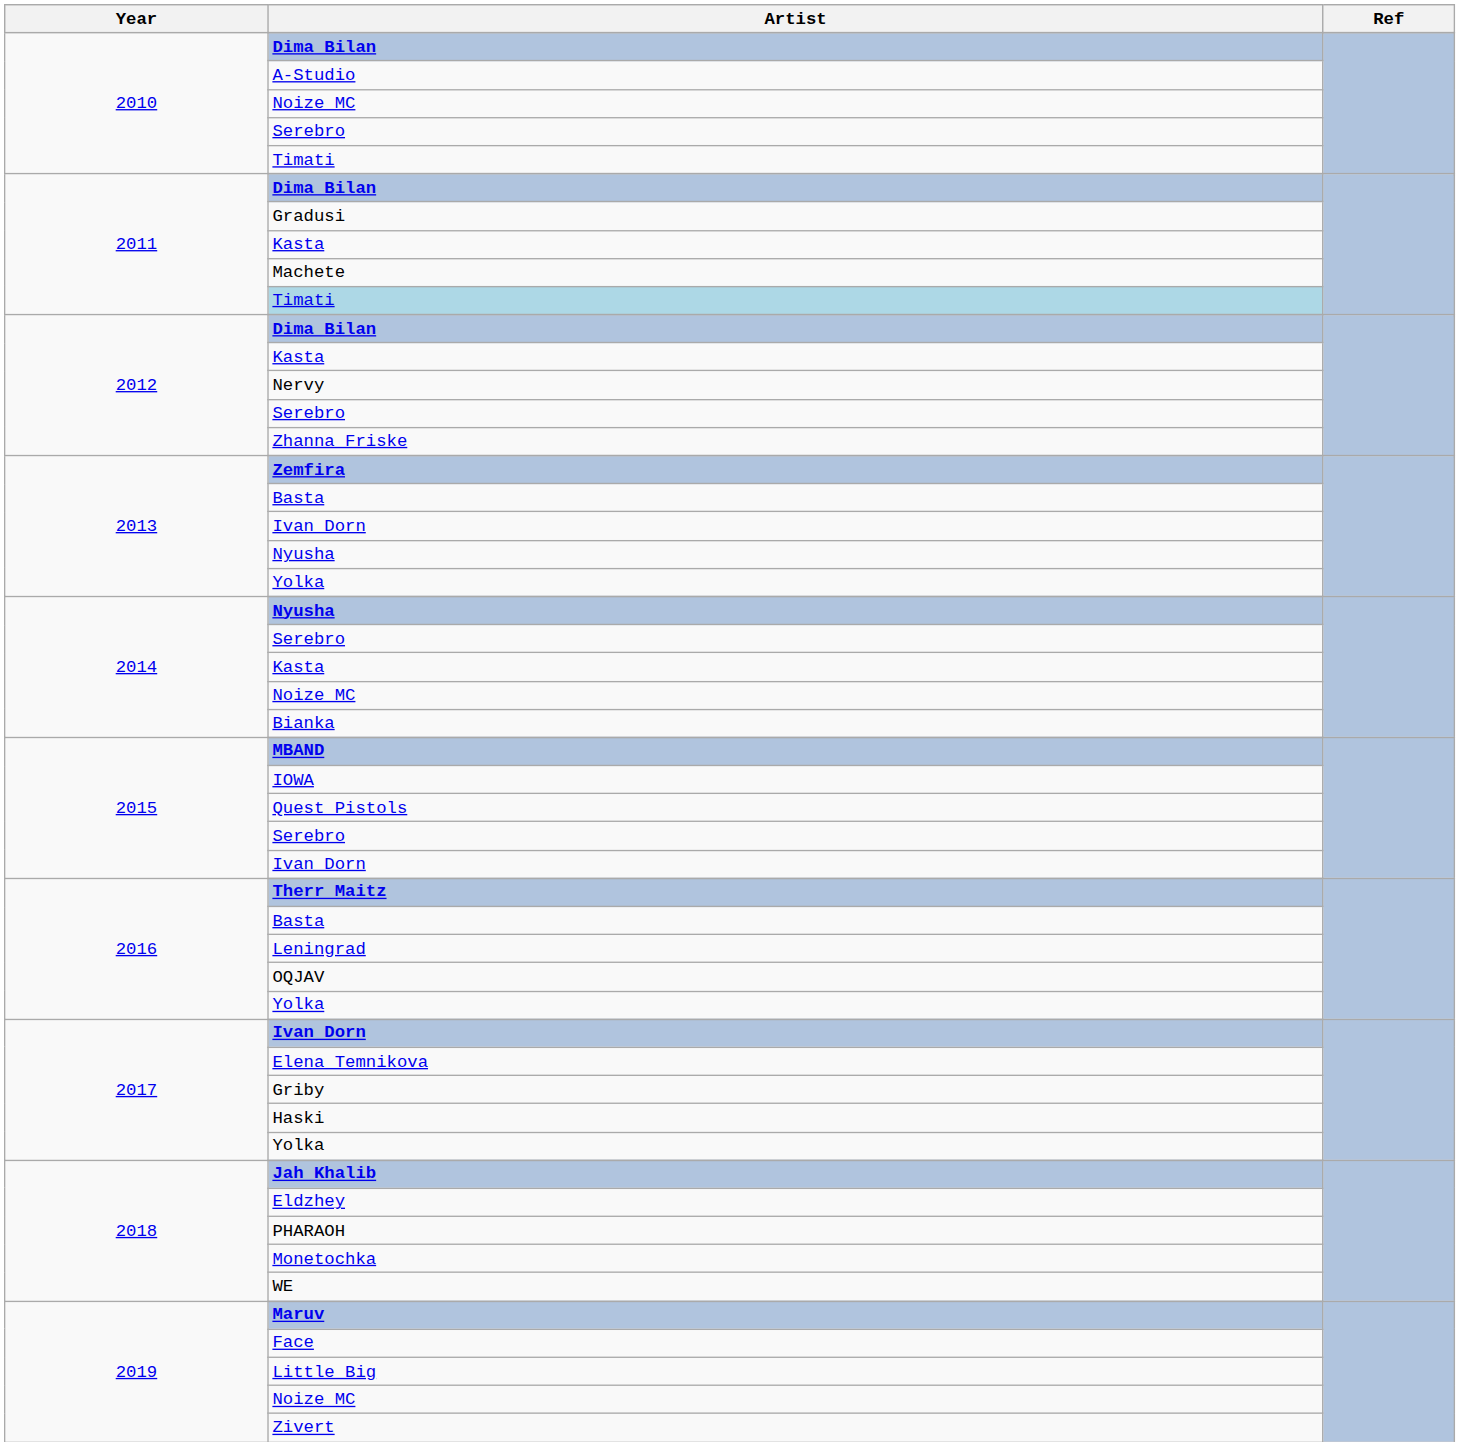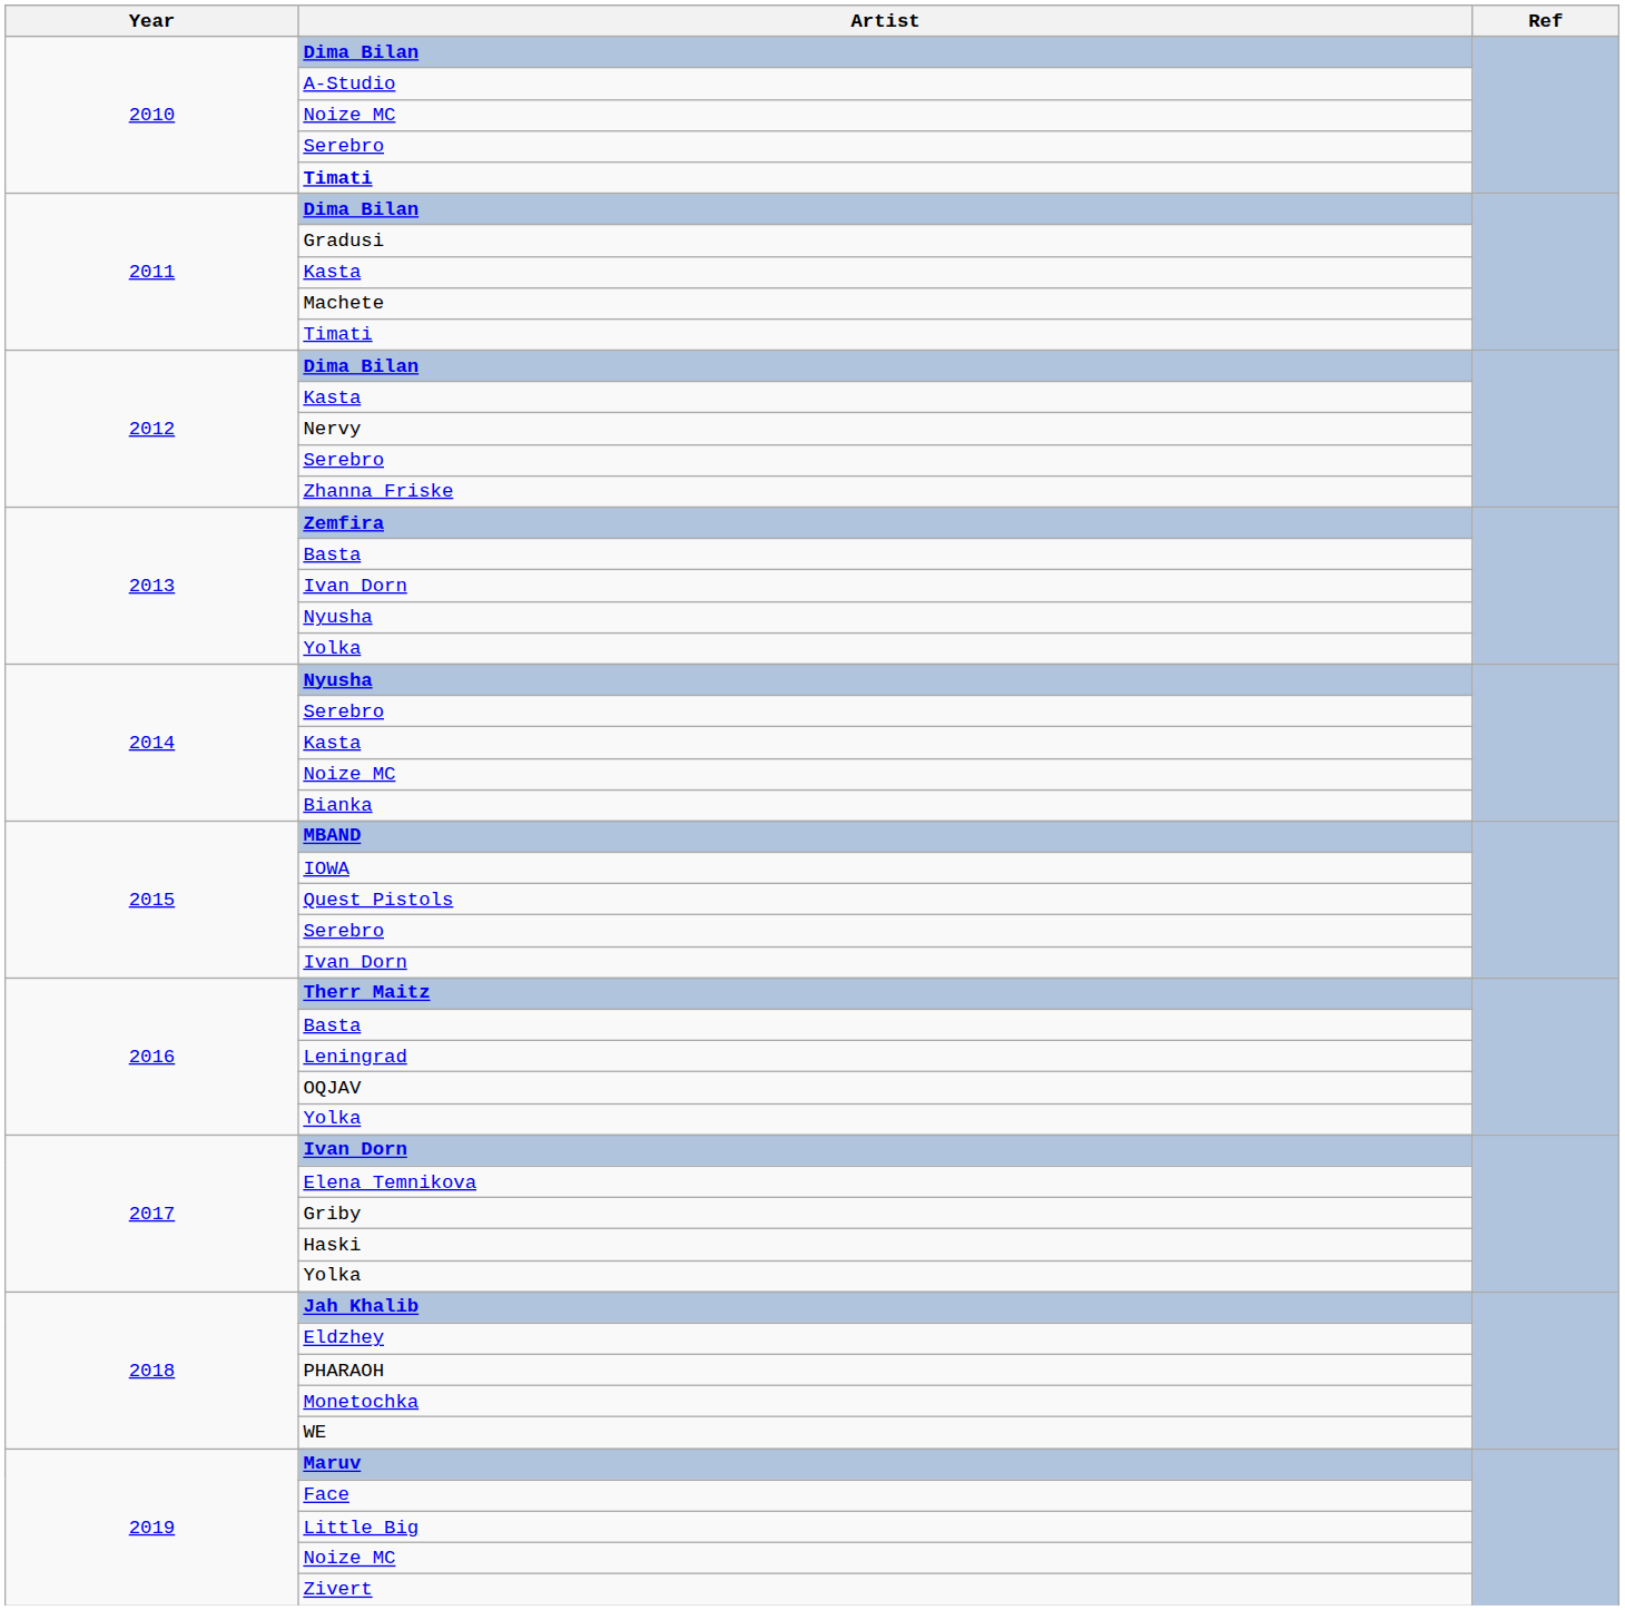2010 / Timati | Artist: normal -> bold
2011 / Timati | Artist: lightblue background -> no background
